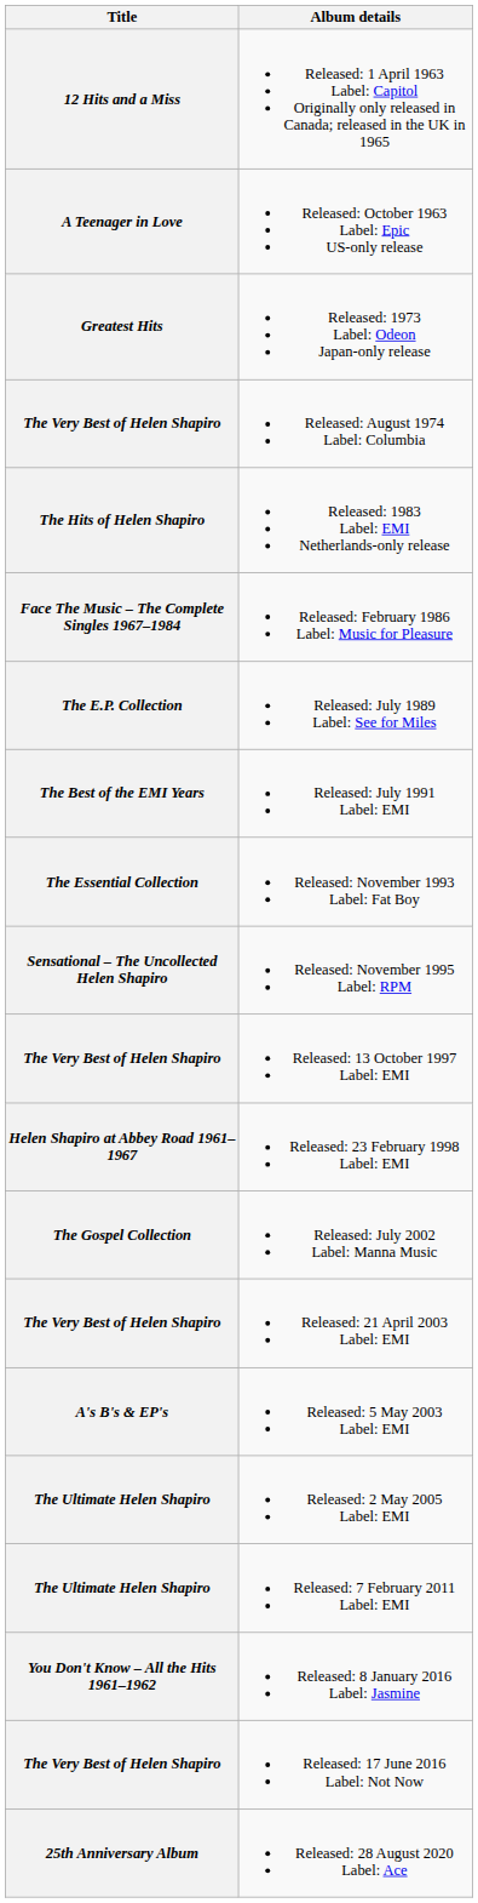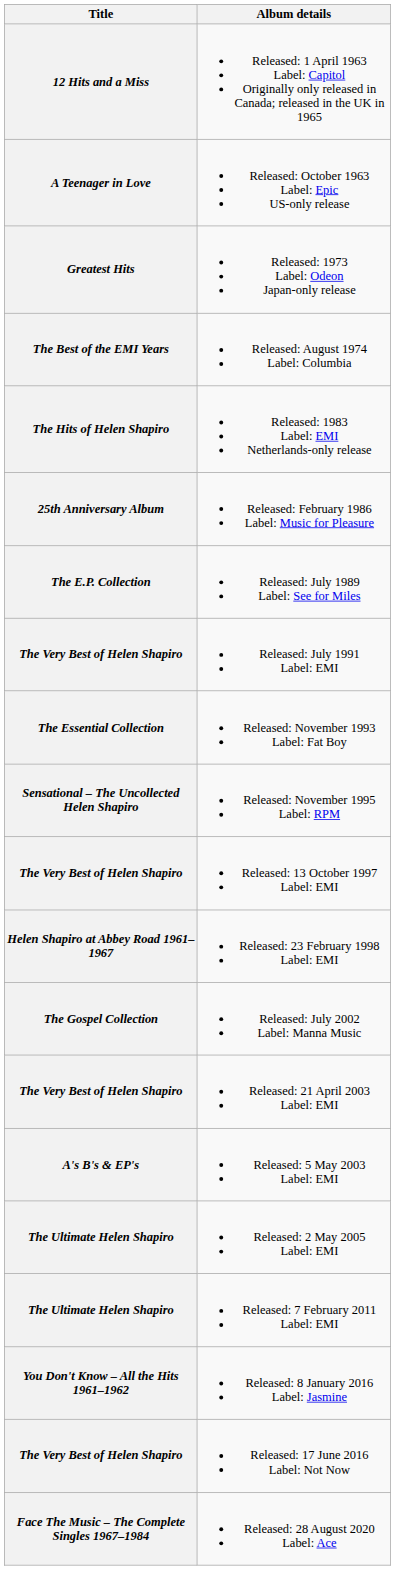Released: August 1974 Label: Columbia | Title: The Very Best of Helen Shapiro -> The Best of the EMI Years
Released: February 1986 Label: Music for Pleasure | Title: Face The Music – The Complete Singles 1967–1984 -> 25th Anniversary Album
Released: July 1991 Label: EMI | Title: The Best of the EMI Years -> The Very Best of Helen Shapiro
Released: 28 August 2020 Label: Ace | Title: 25th Anniversary Album -> Face The Music – The Complete Singles 1967–1984
